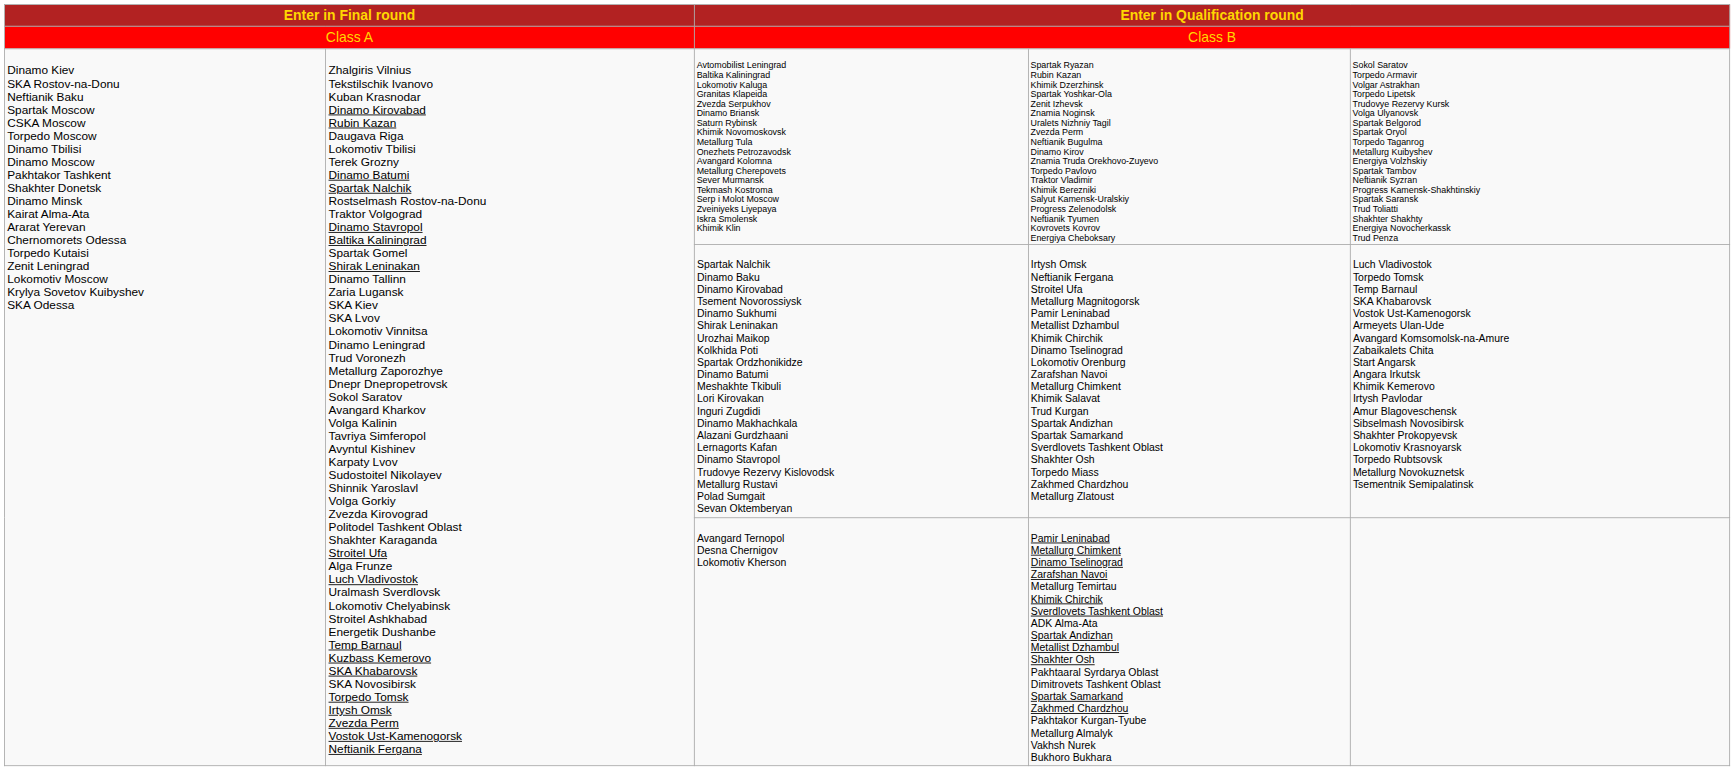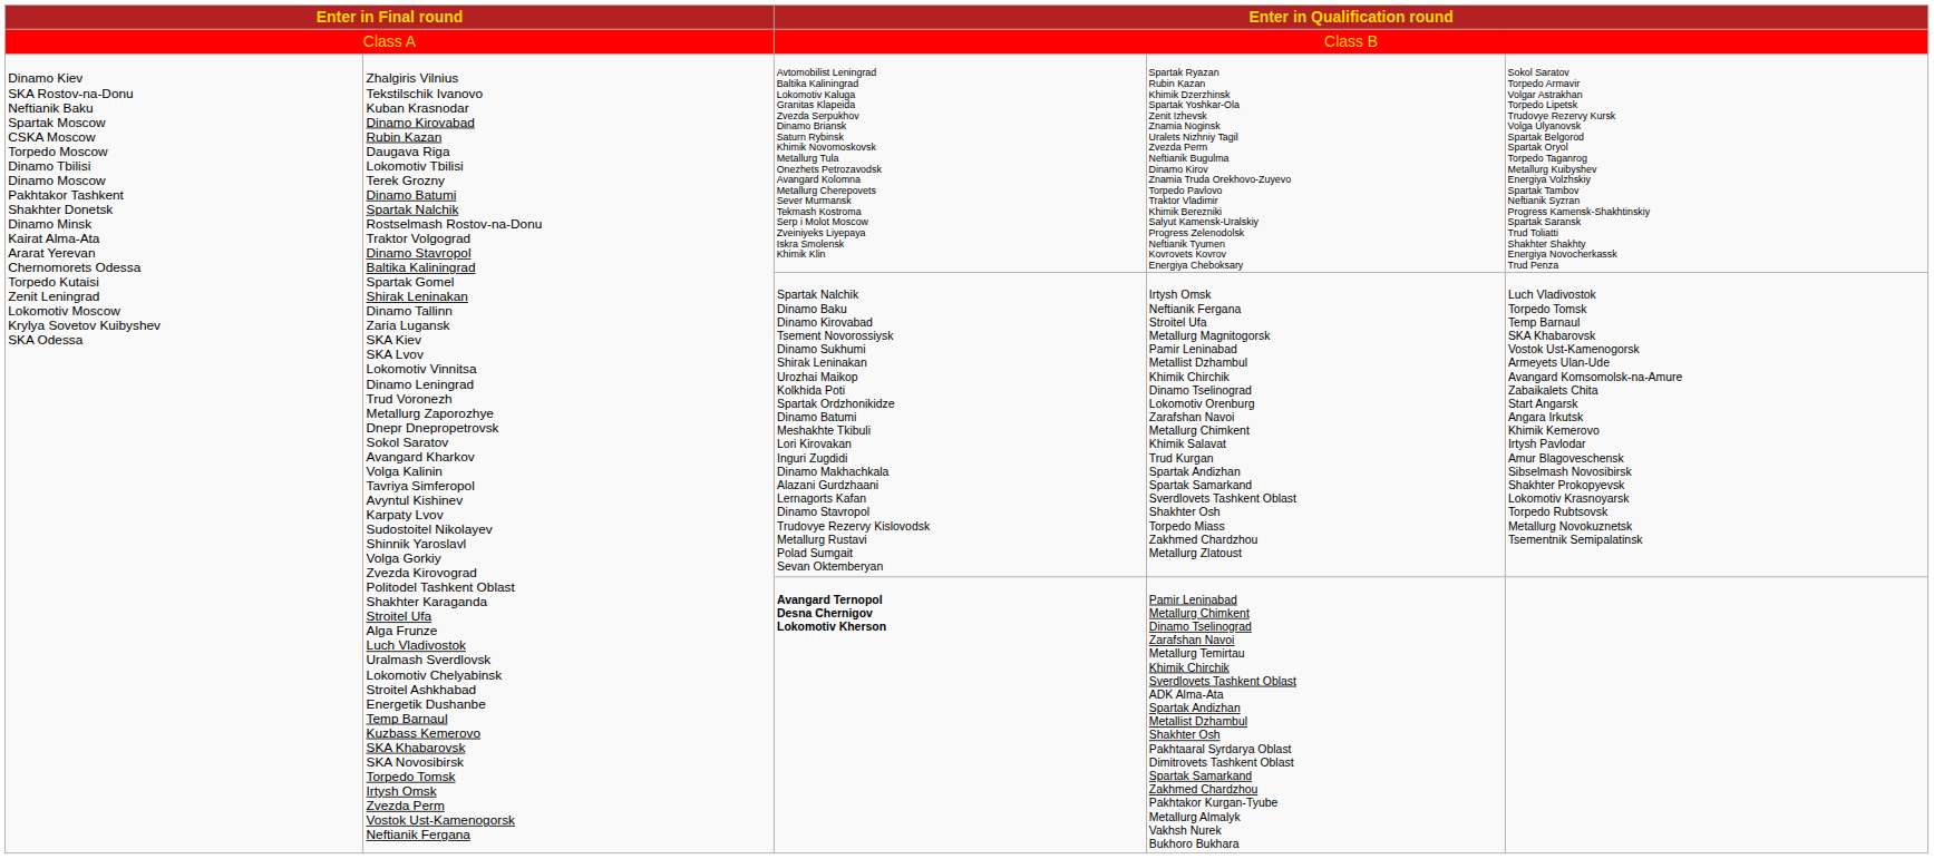Avangard Ternopol Desna Chernigov Lokomotiv Kherson | column 3: normal -> bold
